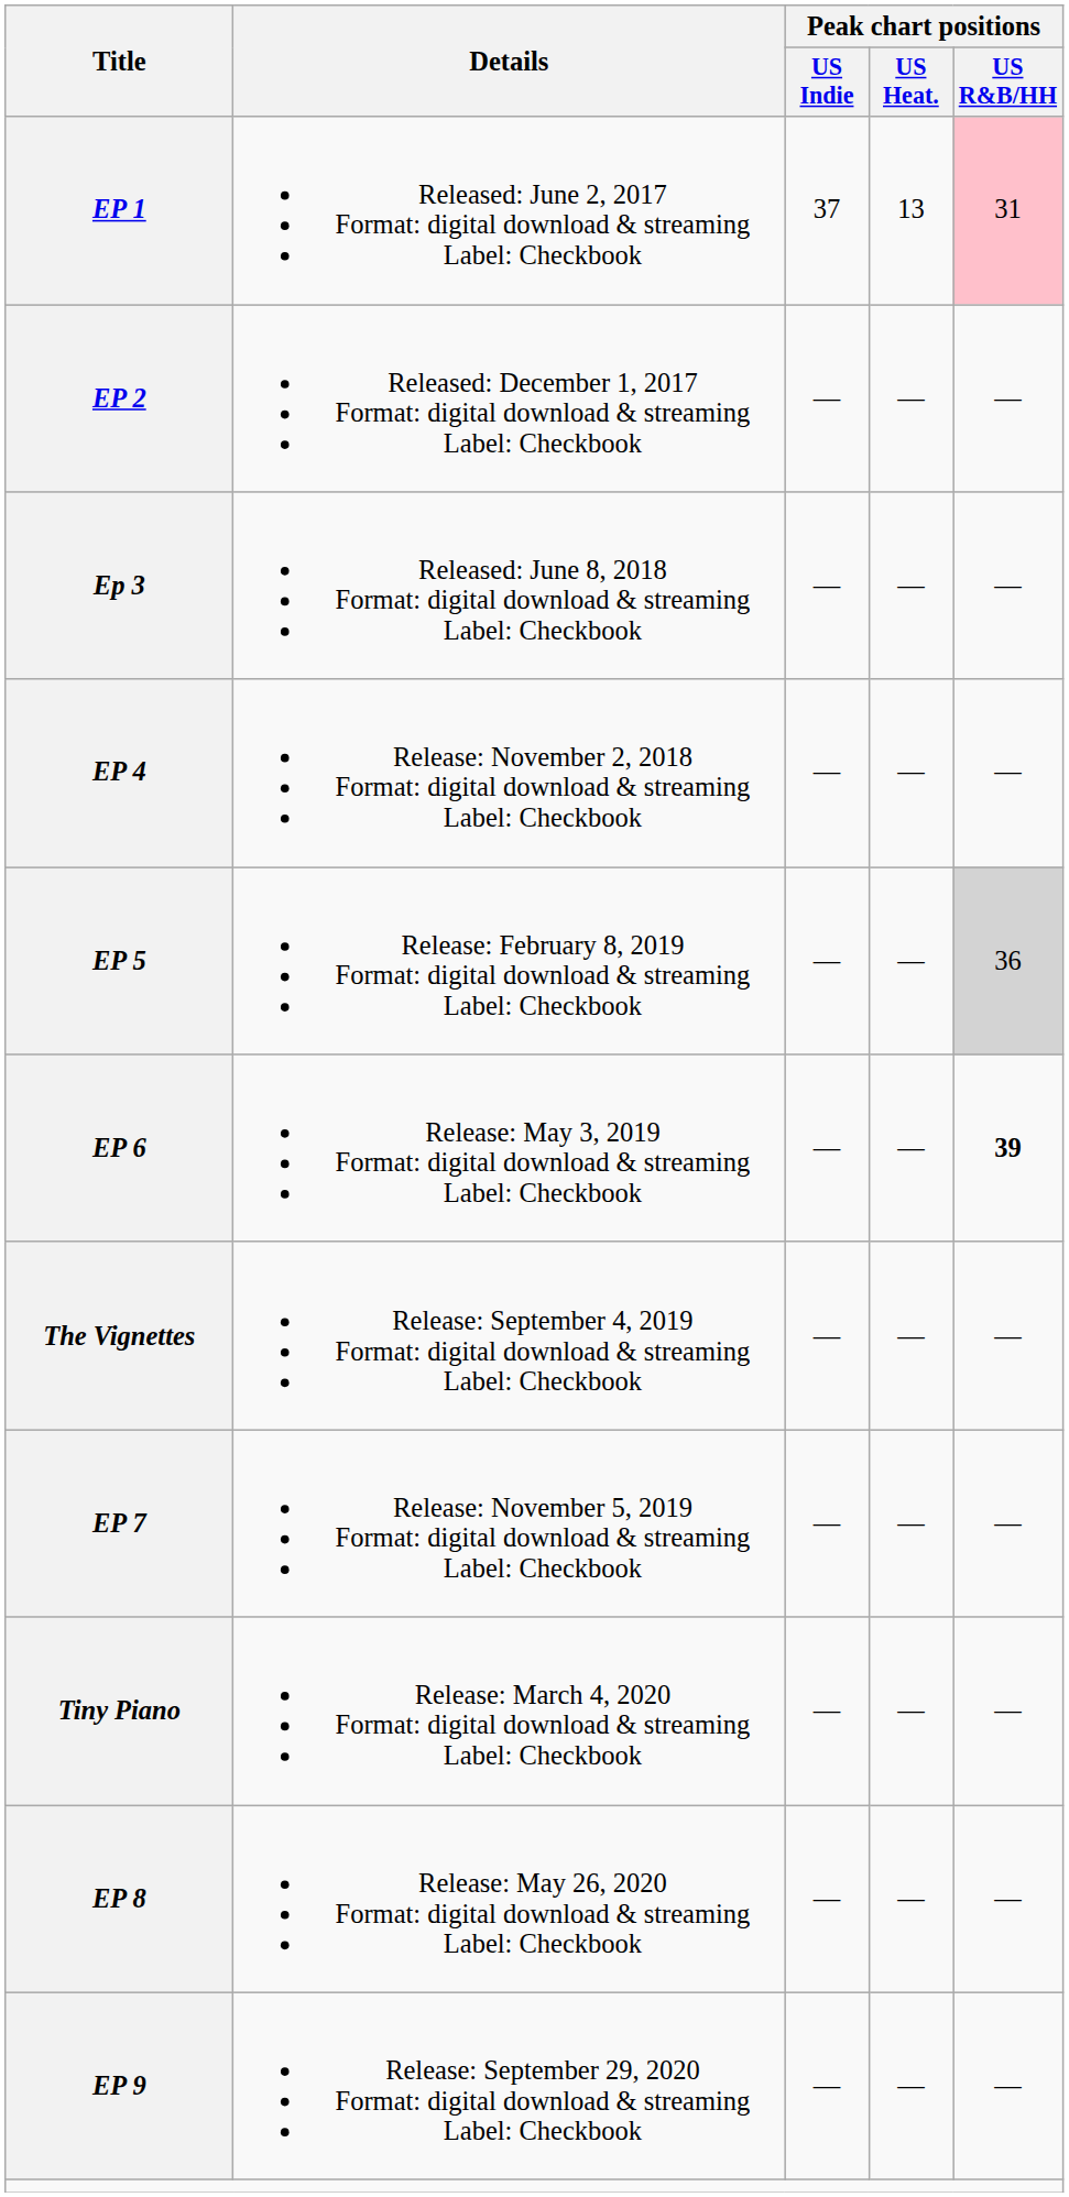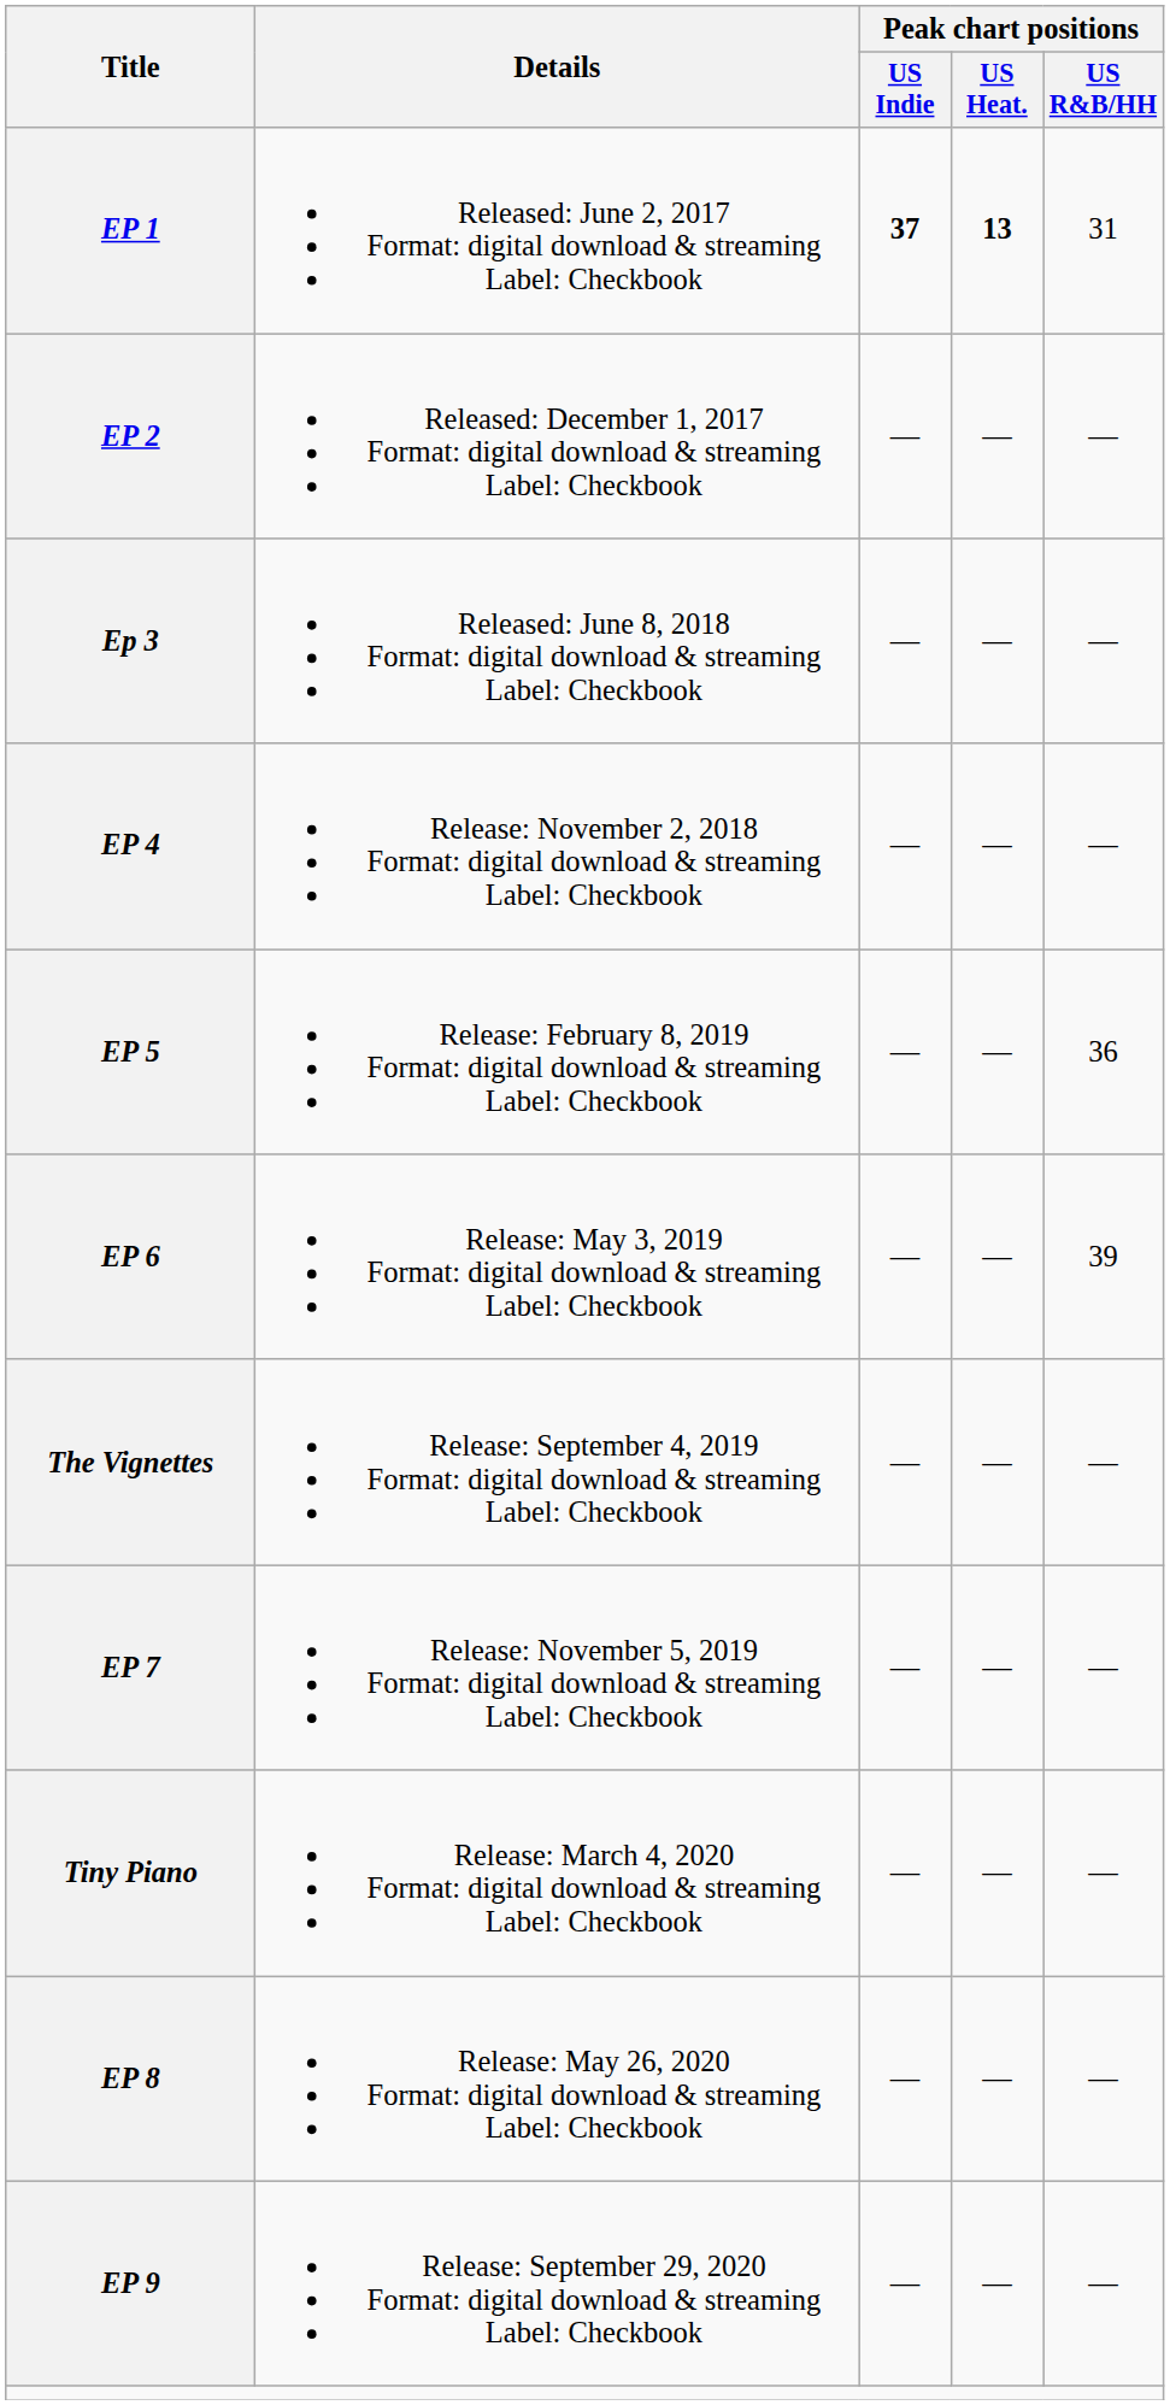EP 1 | Peak chart positions / US Indie: normal -> bold
EP 1 | Peak chart positions / US Heat.: normal -> bold
EP 1 | Peak chart positions / US R&B/HH: pink background -> no background
EP 5 | Peak chart positions / US R&B/HH: lightgrey background -> no background
EP 6 | Peak chart positions / US R&B/HH: bold -> normal
